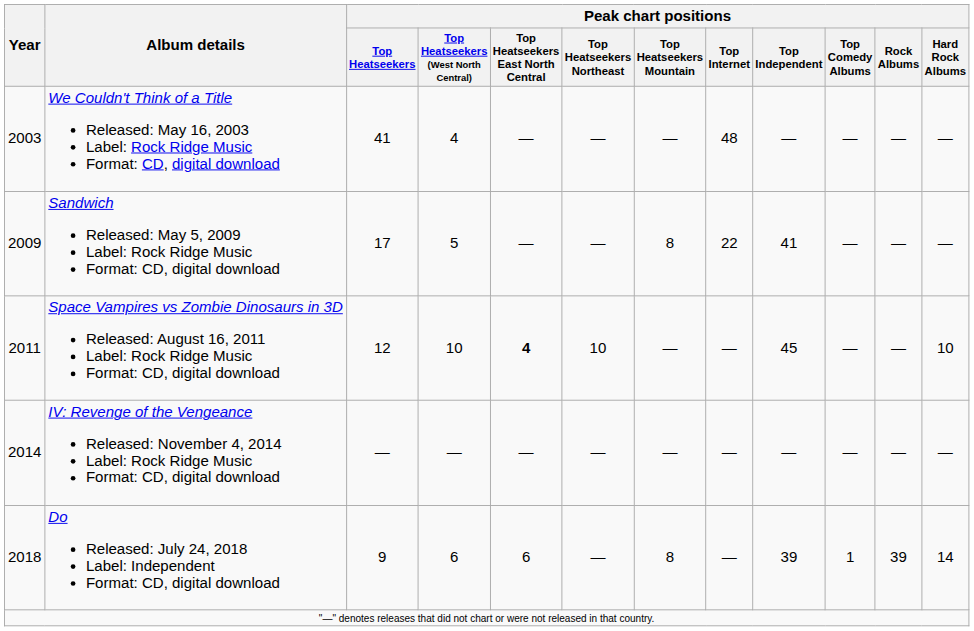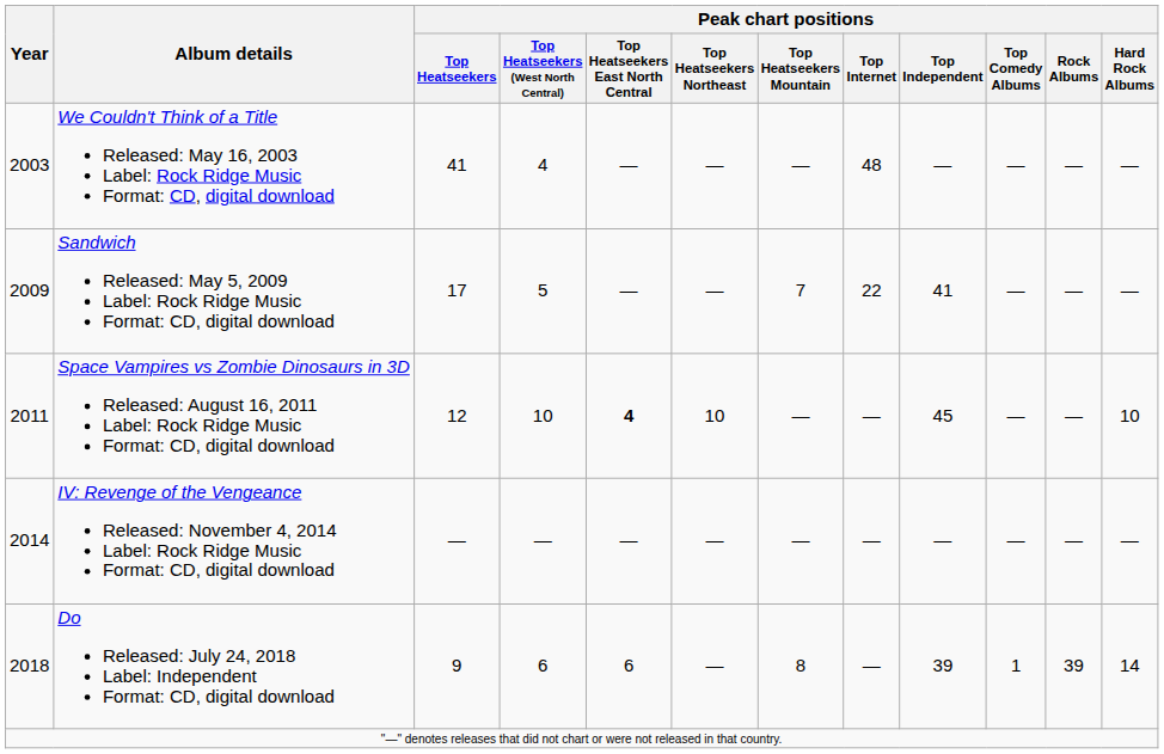row 4 | Peak chart positions / Top Heatseekers Mountain: 8 -> 7
